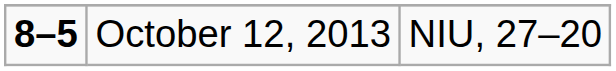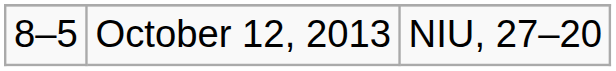October 12, 2013 | column 1: bold -> normal
